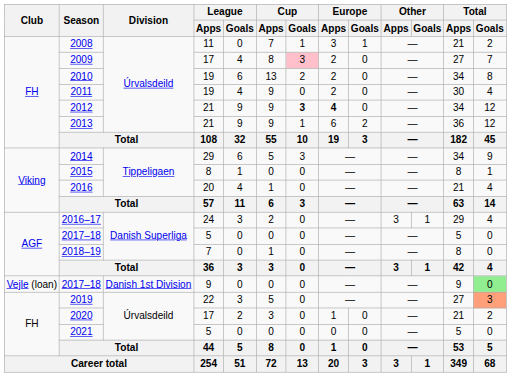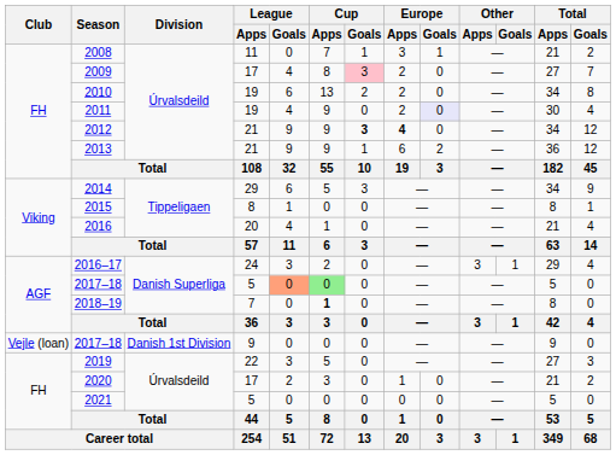2011 | Europe / Goals: no background -> lavender background
2017–18 / 5 | League / Goals: no background -> lightsalmon background
2017–18 / 5 | Cup / Apps: no background -> lightgreen background
2018–19 | Cup / Apps: normal -> bold
2017–18 / 9 | Total / Goals: lightgreen background -> no background
2019 | Total / Goals: lightsalmon background -> no background
